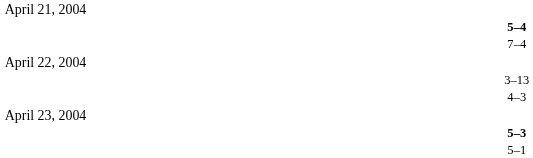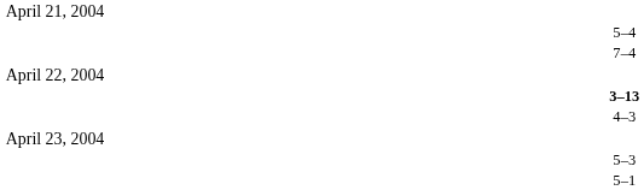5–4 | column 2: bold -> normal
3–13 | column 2: normal -> bold
5–3 | column 2: bold -> normal
